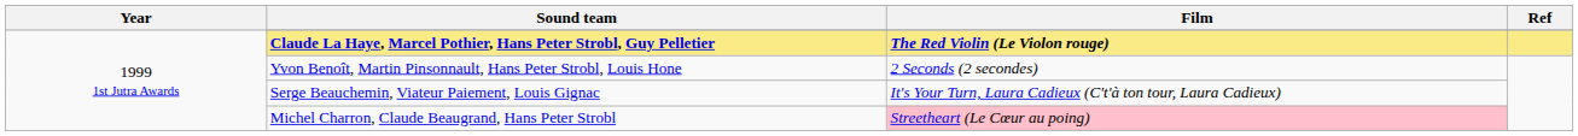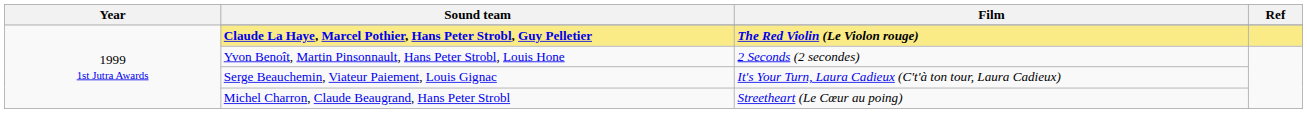Michel Charron, Claude Beaugrand, Hans Peter Strobl | Film: pink background -> no background
